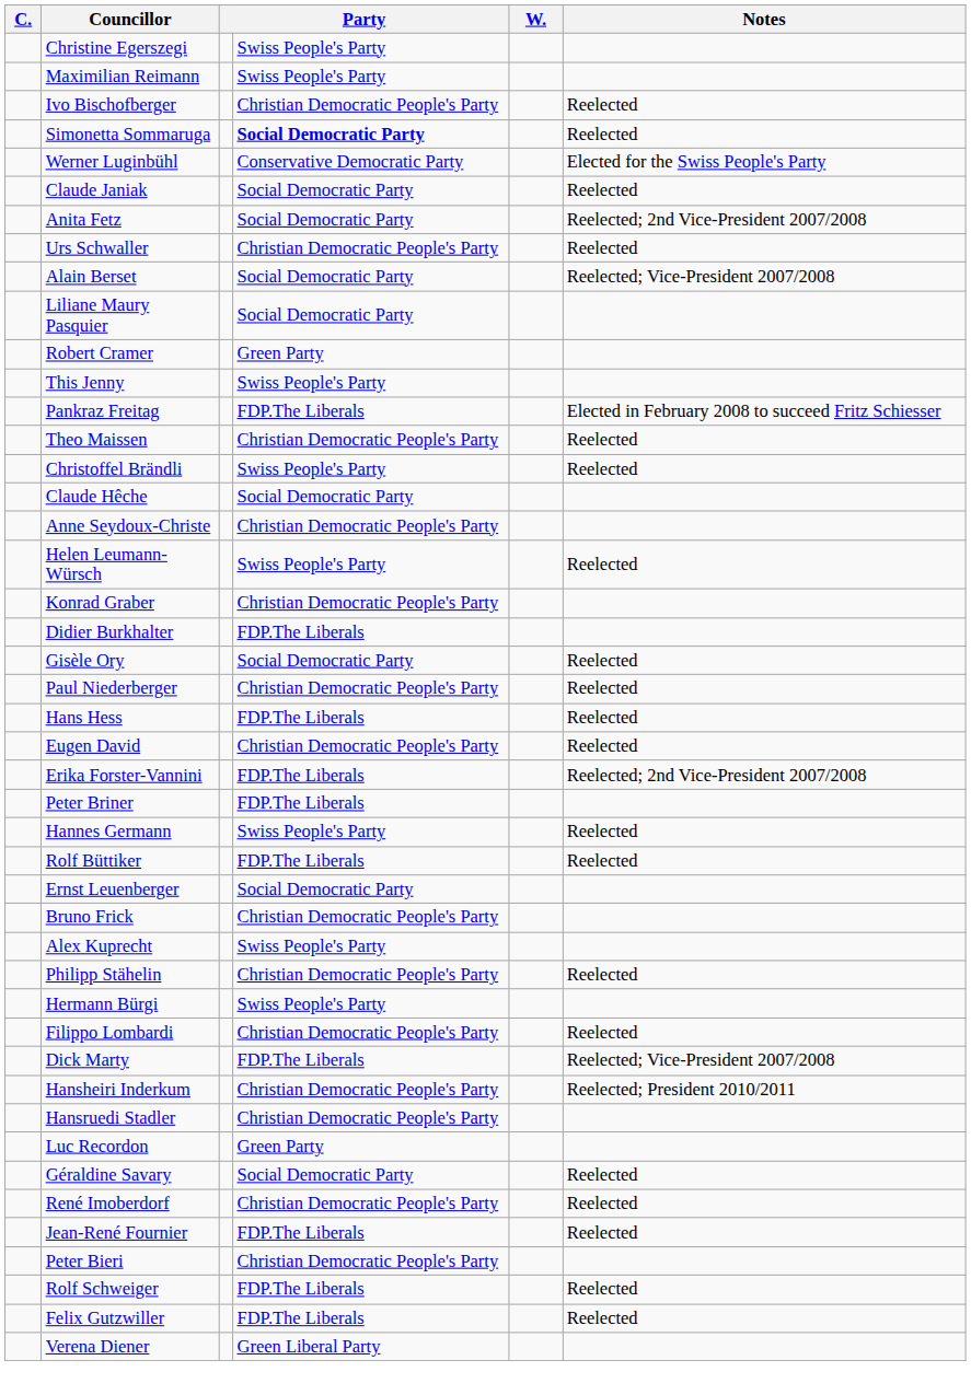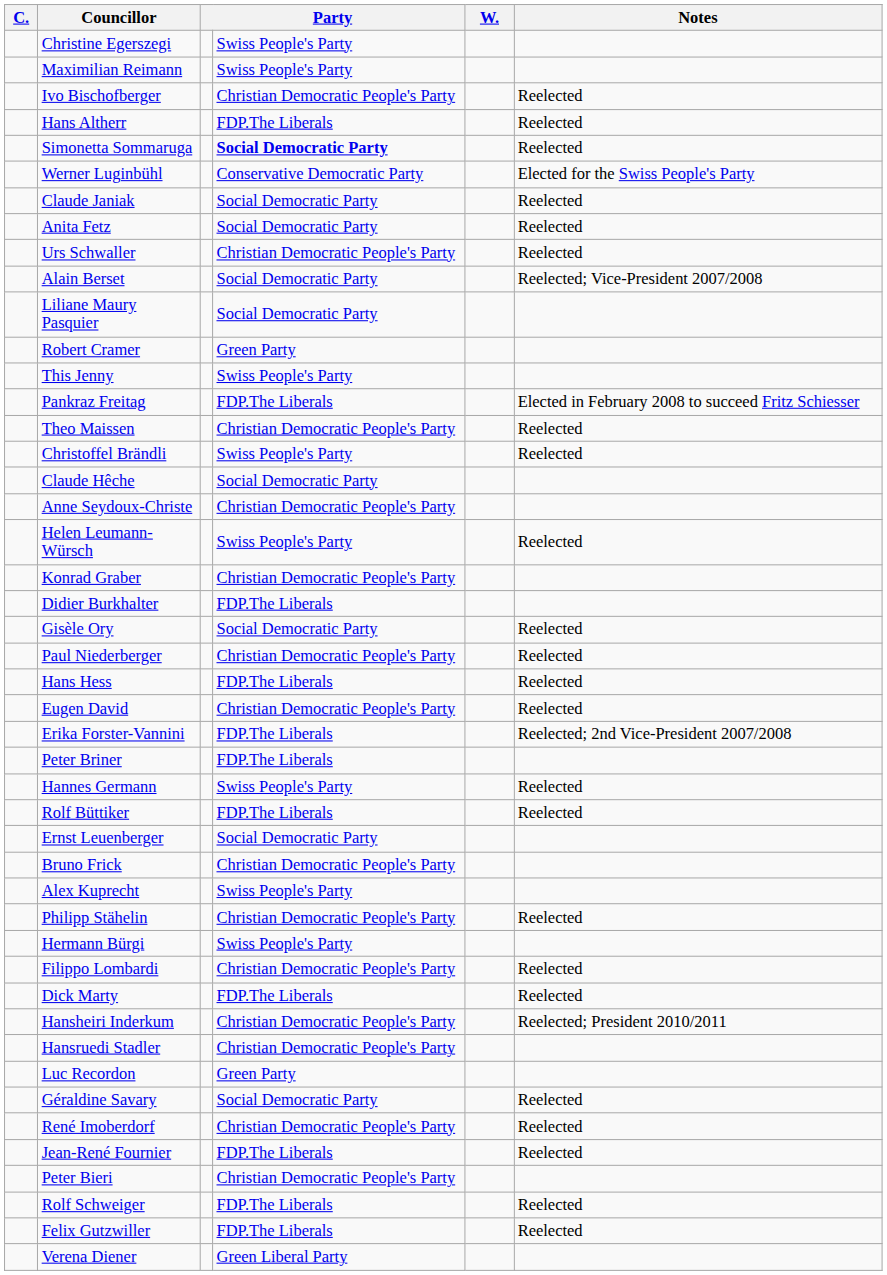+ row: Hans Altherr | FDP.The Liberals | Reelected
Anita Fetz | Notes: Reelected; 2nd Vice-President 2007/2008 -> Reelected
Dick Marty | Notes: Reelected; Vice-President 2007/2008 -> Reelected
